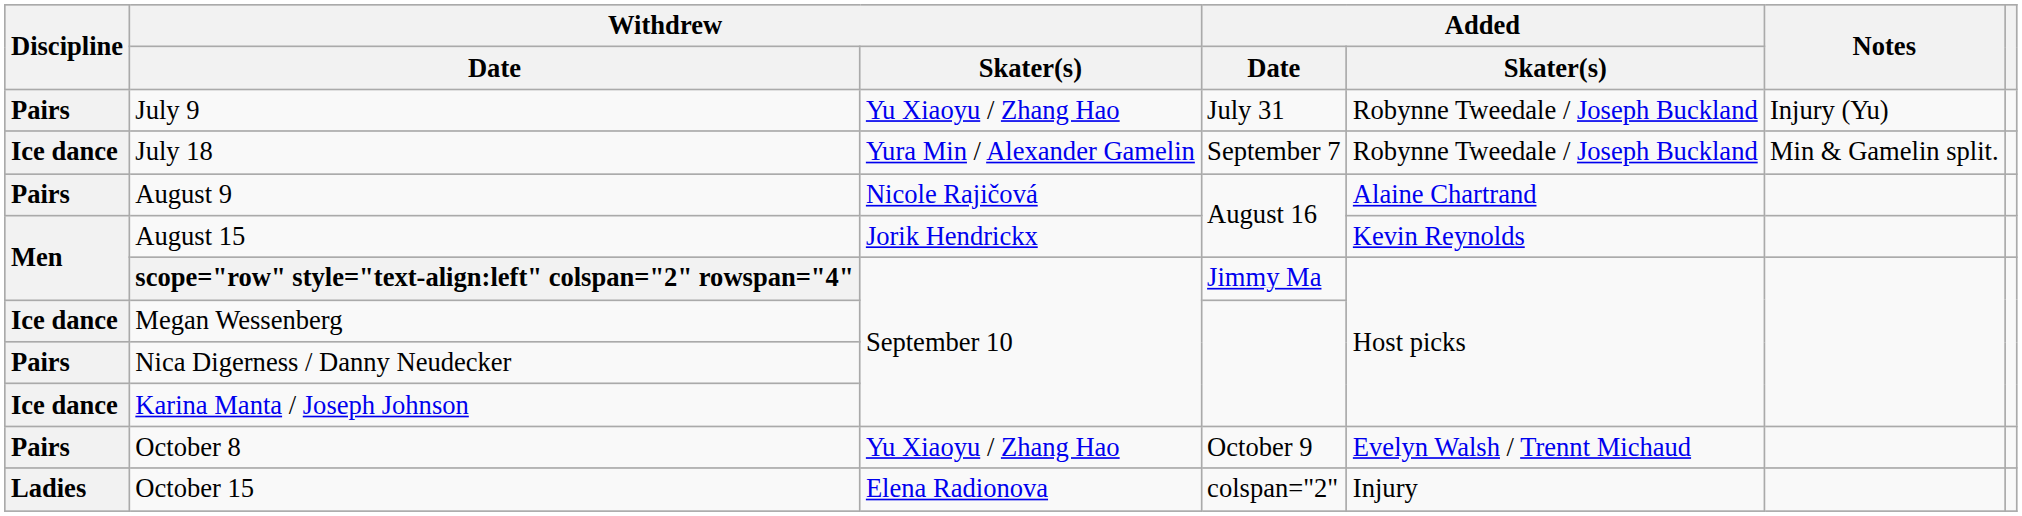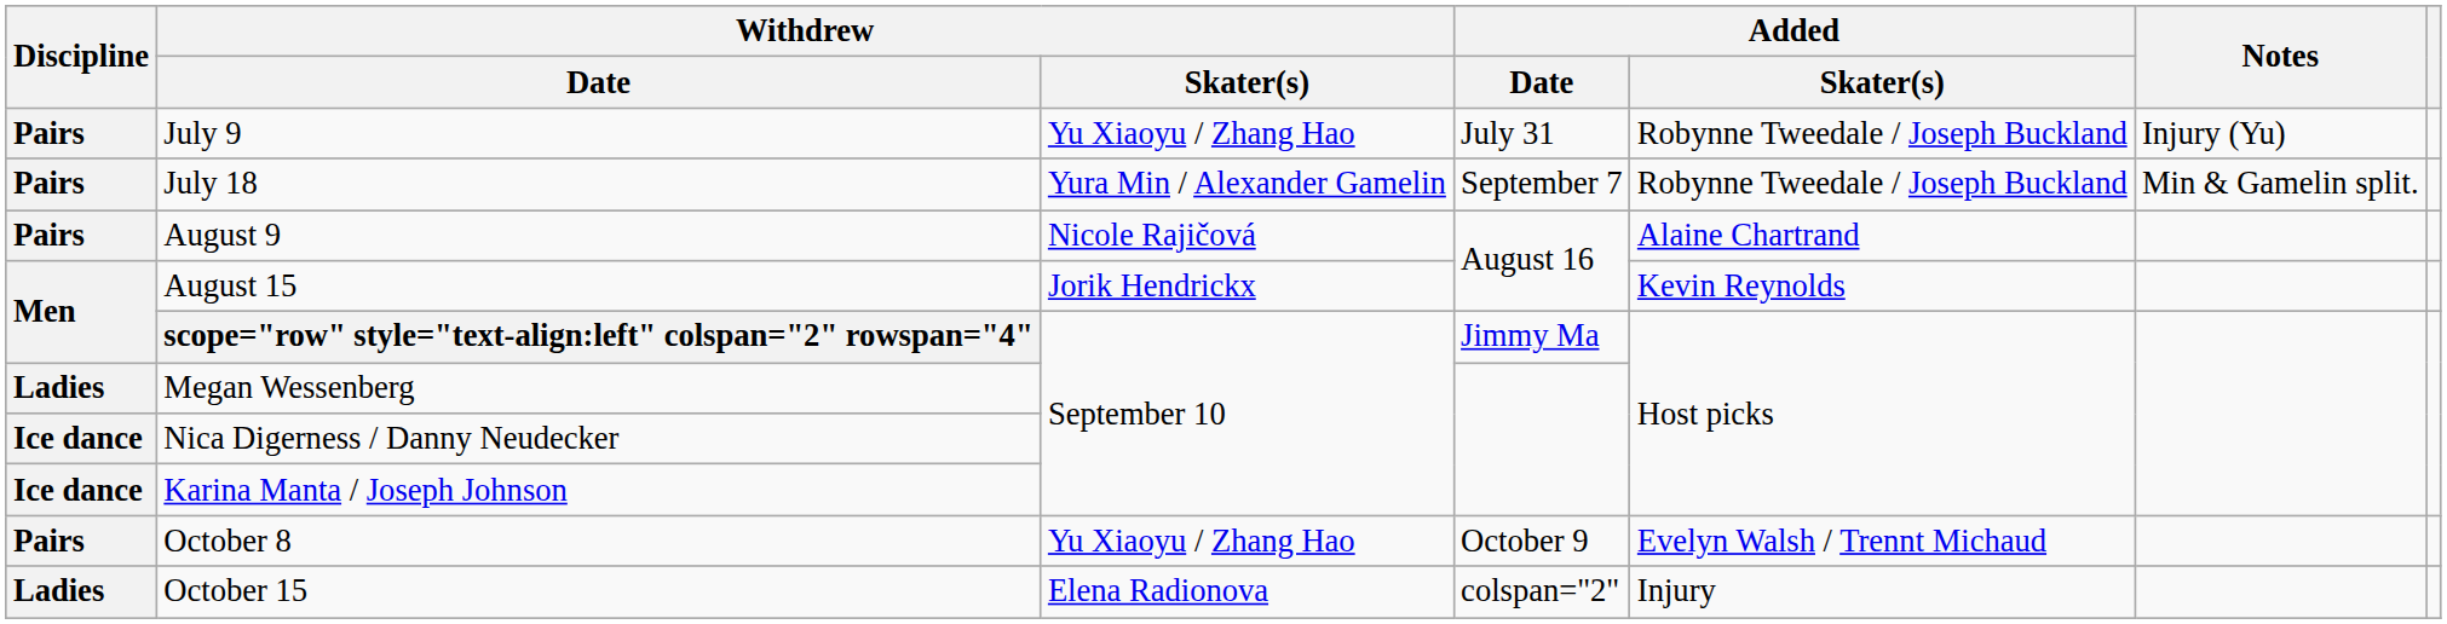July 18 | Discipline: Ice dance -> Pairs
Megan Wessenberg | Discipline: Ice dance -> Ladies
Nica Digerness / Danny Neudecker | Discipline: Pairs -> Ice dance
